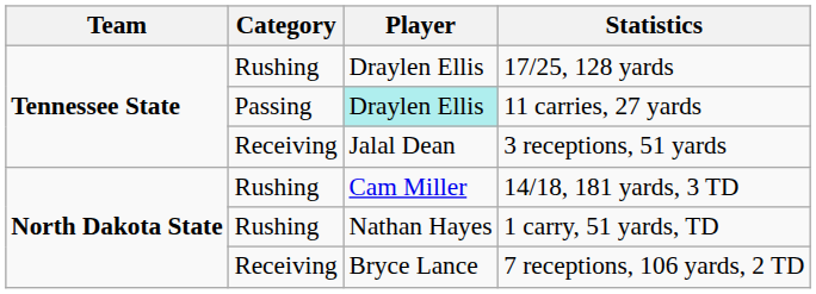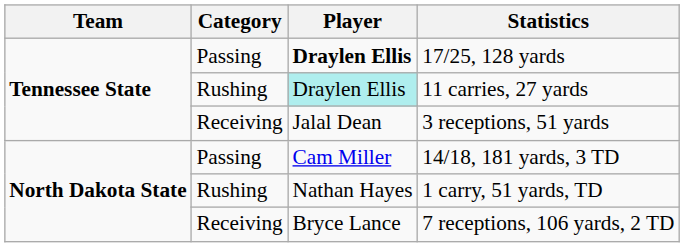17/25, 128 yards | Category: Rushing -> Passing
17/25, 128 yards | Player: normal -> bold
11 carries, 27 yards | Category: Passing -> Rushing
14/18, 181 yards, 3 TD | Category: Rushing -> Passing
